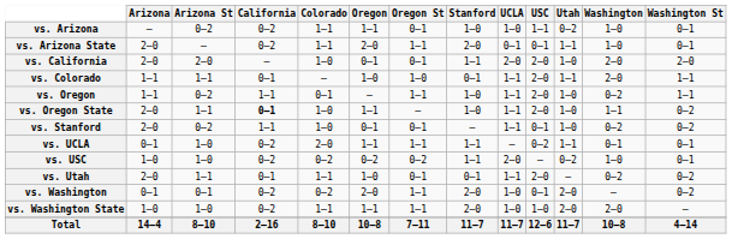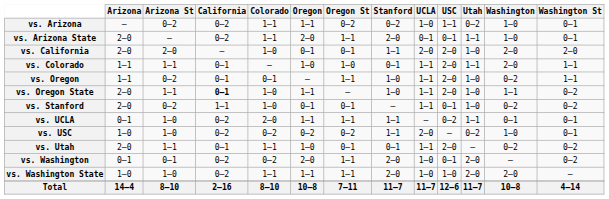vs. Arizona | Oregon St: 0–1 -> 0–2
vs. Arizona | Stanford: 1–0 -> 0–2
vs. Oregon | California: 1–1 -> 0–1
